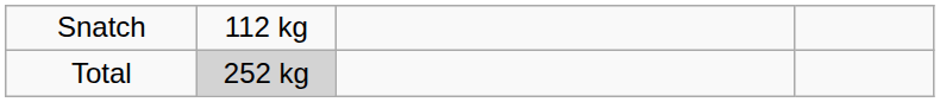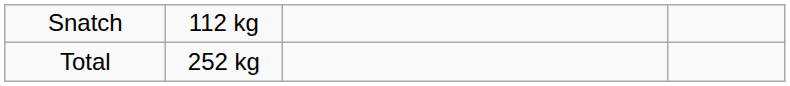row 2 | column 2: lightgrey background -> no background
